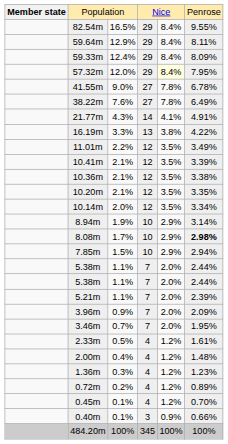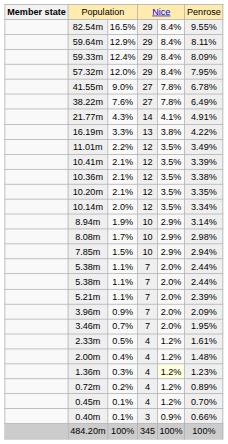57.32m | column 5: lightyellow background -> no background
8.08m | column 6: bold -> normal
1.36m | column 5: no background -> lightyellow background
